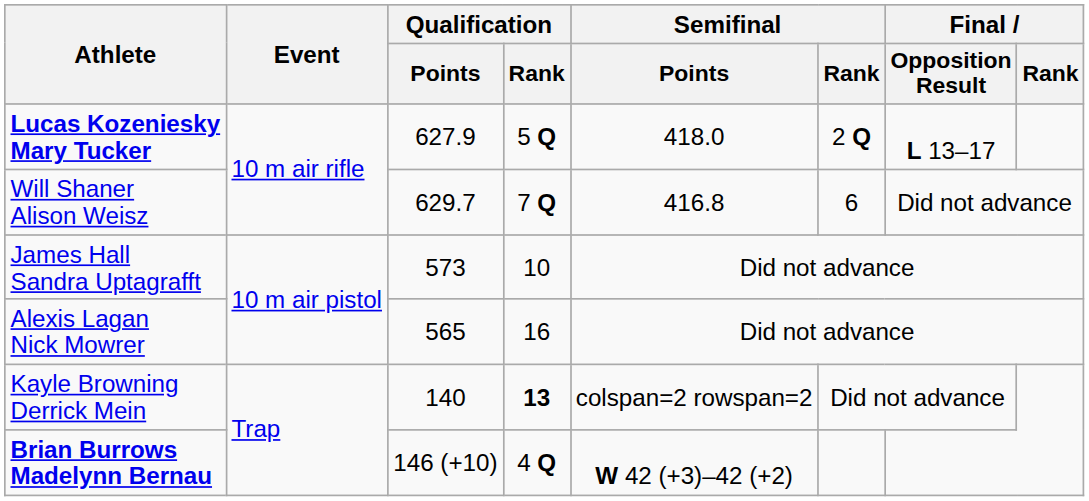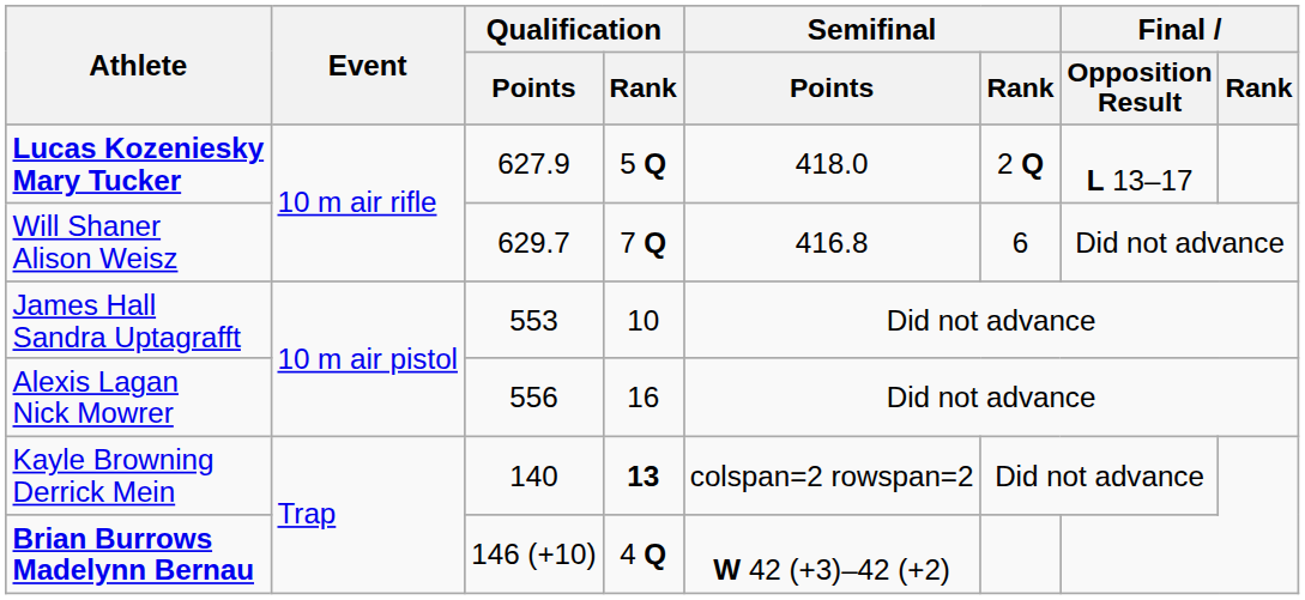James Hall Sandra Uptagrafft | Qualification / Points: 573 -> 553
Alexis Lagan Nick Mowrer | Qualification / Points: 565 -> 556
